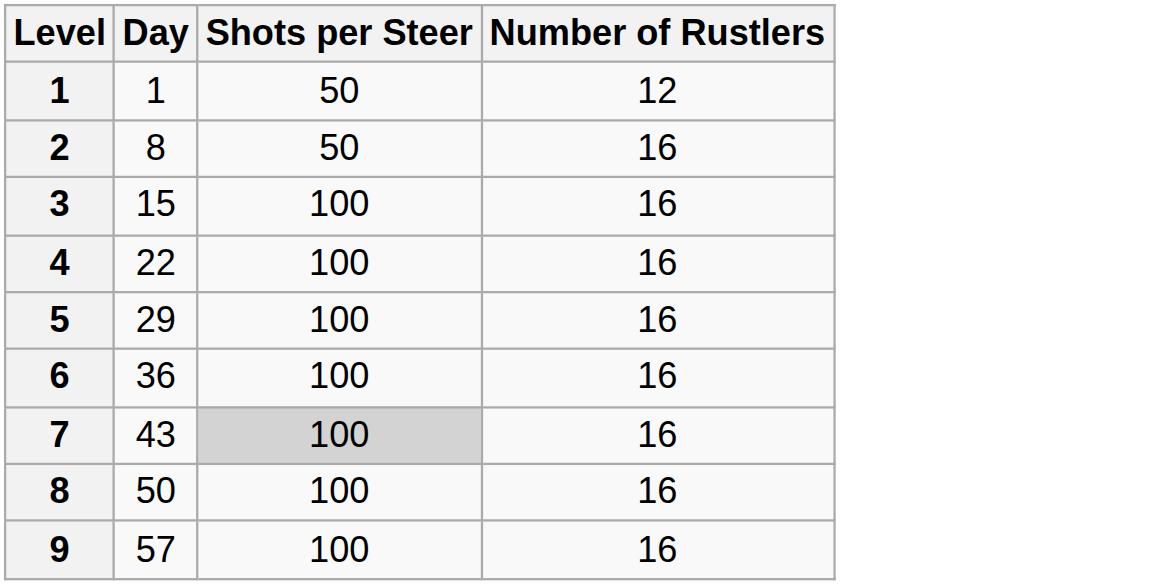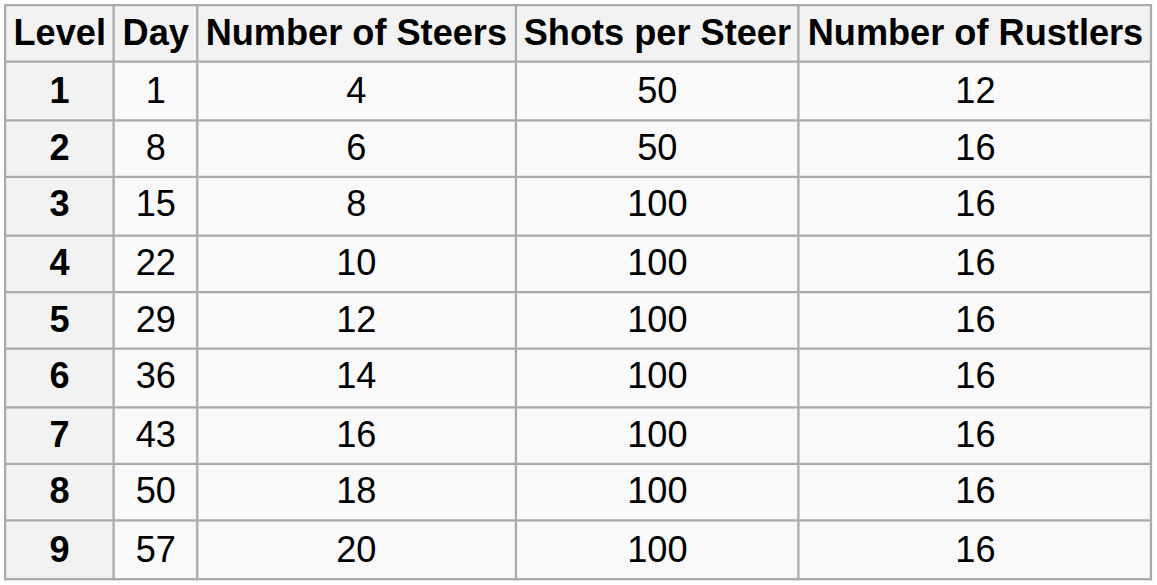+ column: Number of Steers | 4 | 6 | 8 | 10 | 12 | 14 | 16 | 18 | 20
7 | Shots per Steer: lightgrey background -> no background
